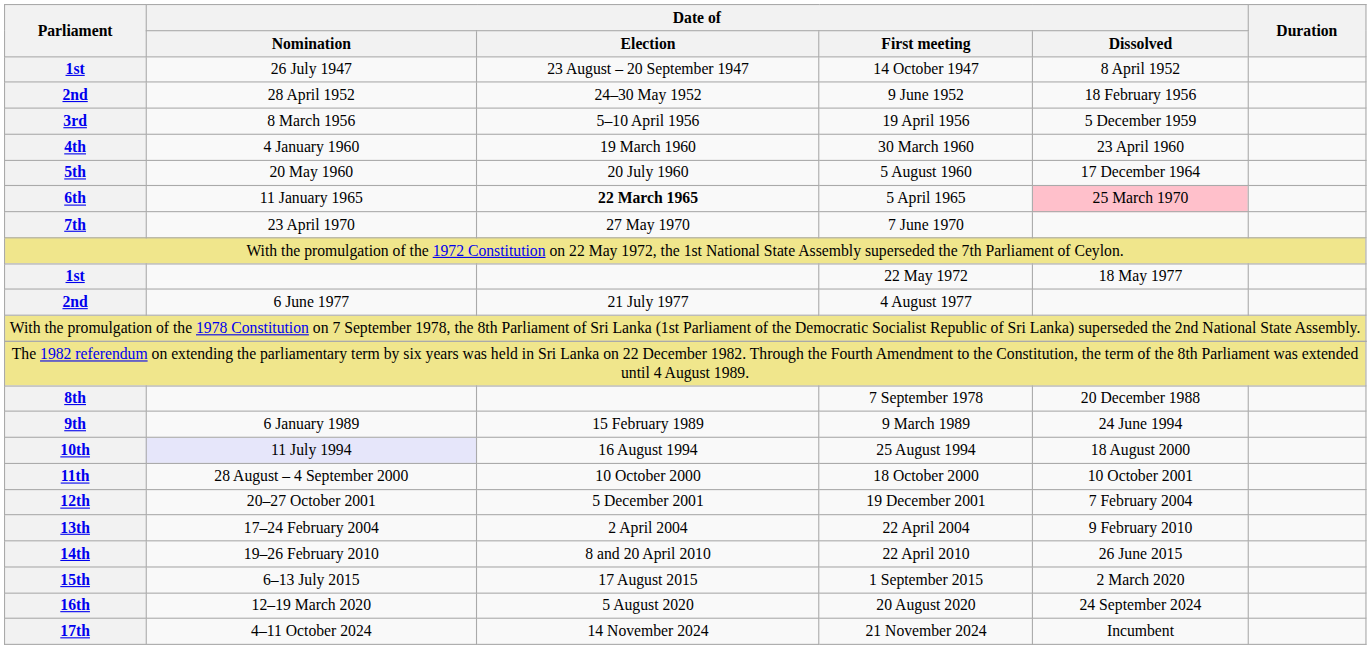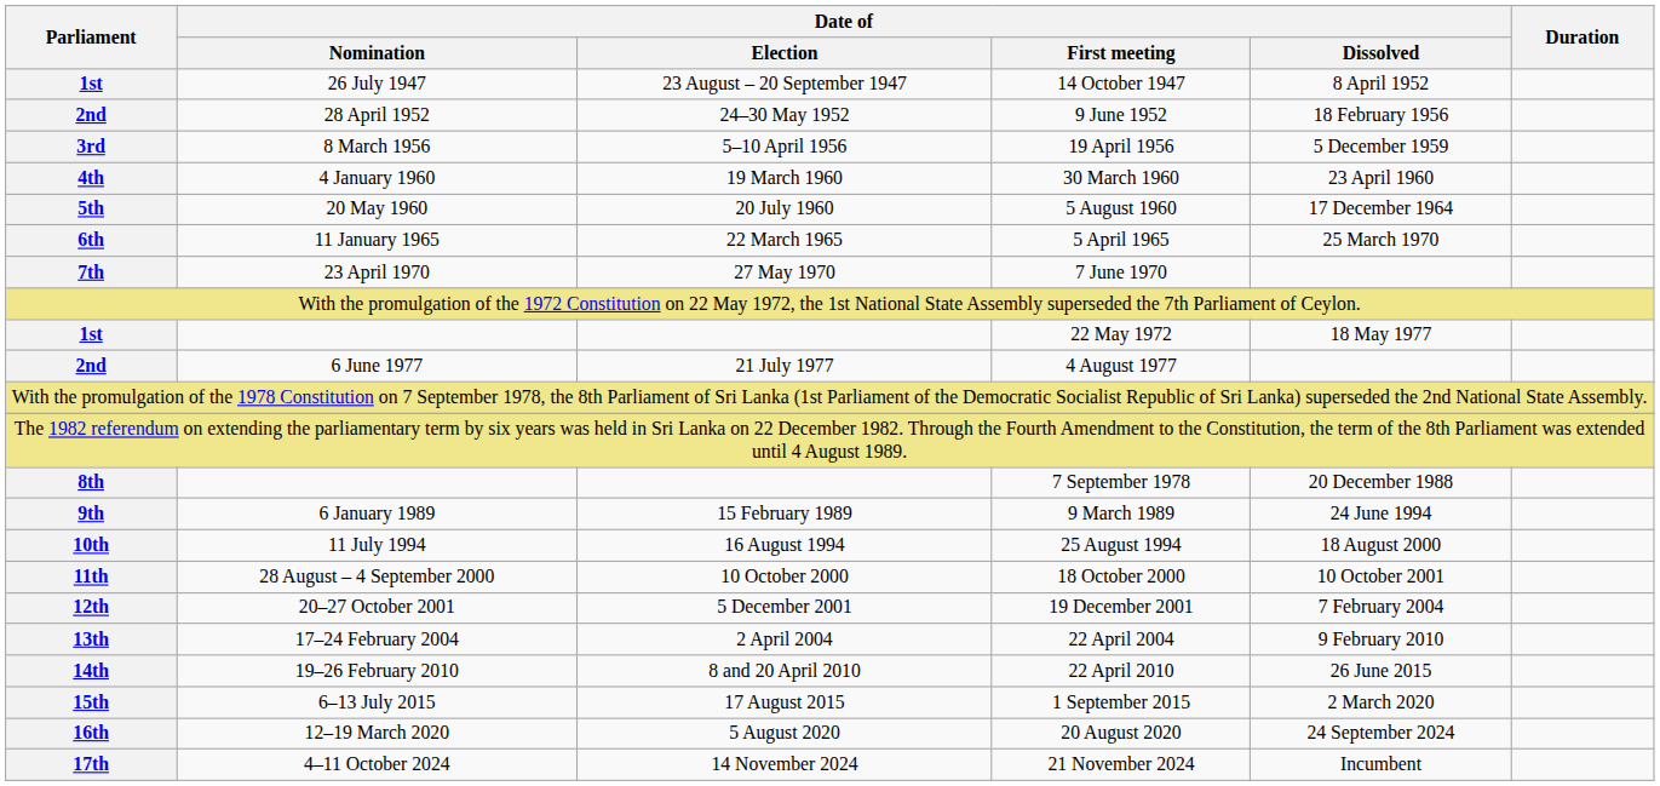5 April 1965 | Date of / Election: bold -> normal
5 April 1965 | Date of / Dissolved: pink background -> no background
25 August 1994 | Date of / Nomination: lavender background -> no background
